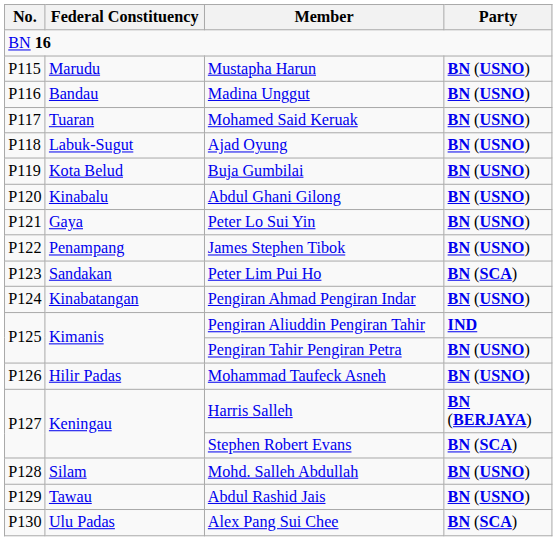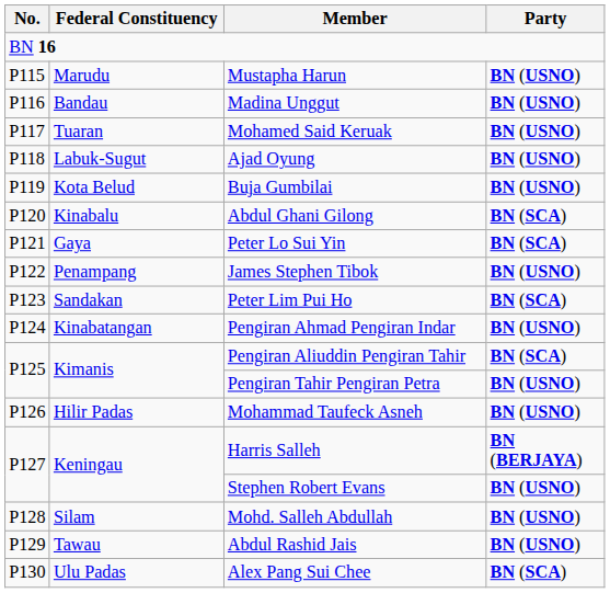Abdul Ghani Gilong | Party: BN (USNO) -> BN (SCA)
Peter Lo Sui Yin | Party: BN (USNO) -> BN (SCA)
Pengiran Aliuddin Pengiran Tahir | Party: IND -> BN (SCA)
Stephen Robert Evans | Party: BN (SCA) -> BN (USNO)
